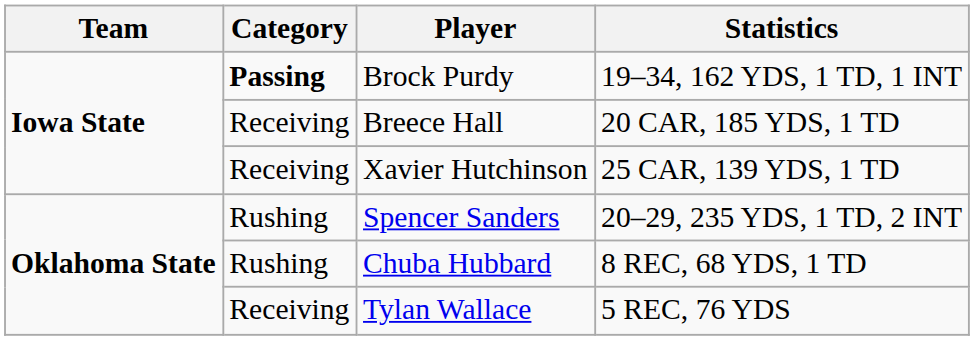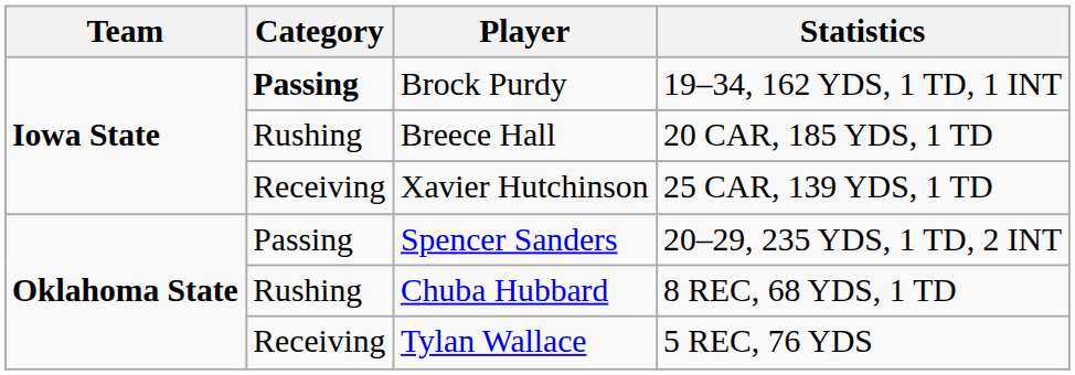Breece Hall | Category: Receiving -> Rushing
Spencer Sanders | Category: Rushing -> Passing
